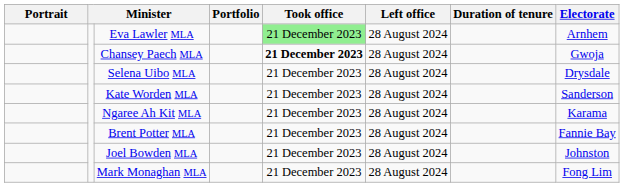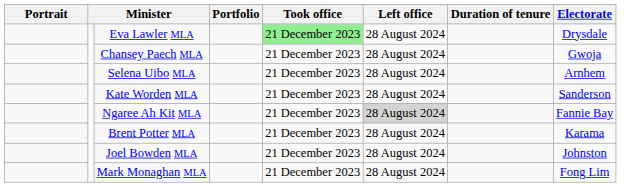Eva Lawler MLA | Electorate: Arnhem -> Drysdale
Chansey Paech MLA | Took office: bold -> normal
Selena Uibo MLA | Electorate: Drysdale -> Arnhem
Ngaree Ah Kit MLA | Left office: no background -> lightgrey background
Ngaree Ah Kit MLA | Electorate: Karama -> Fannie Bay
Brent Potter MLA | Electorate: Fannie Bay -> Karama
